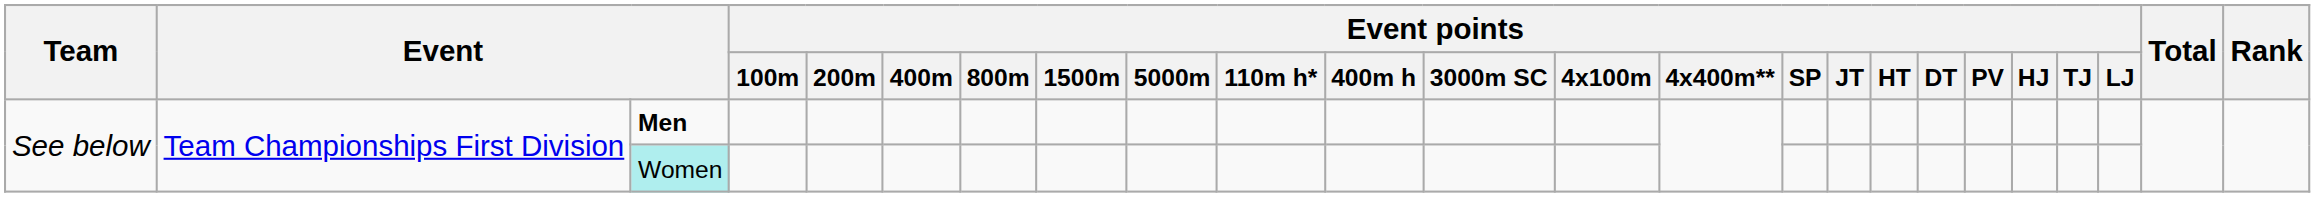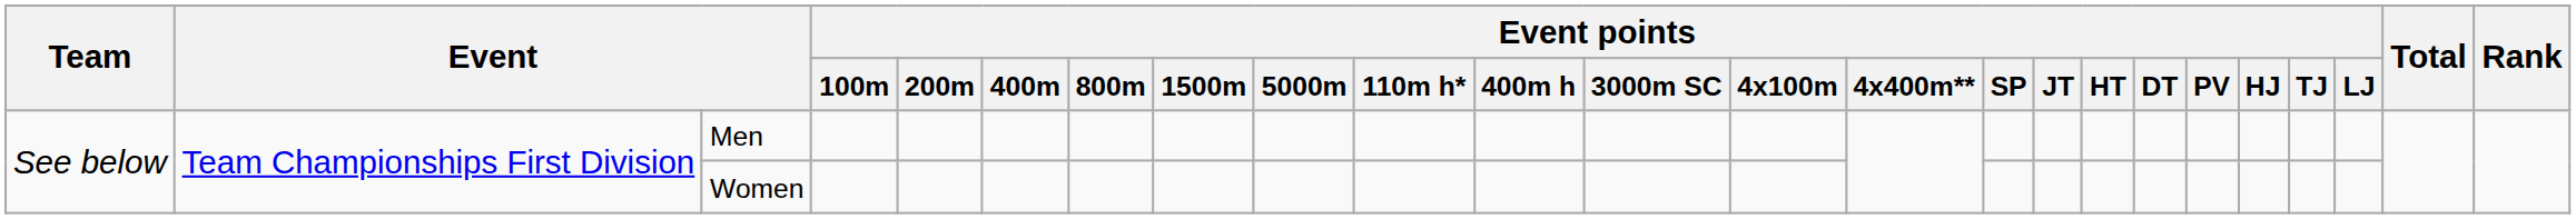Men | column 3: bold -> normal
Women | column 3: paleturquoise background -> no background
